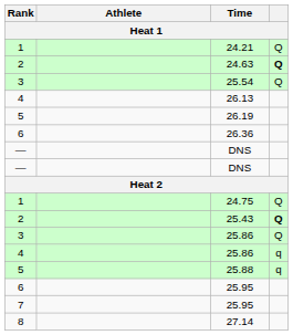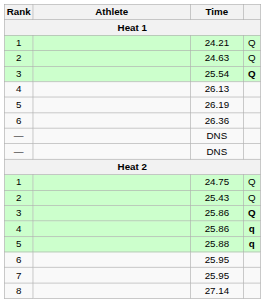24.63 | column 4: bold -> normal
25.54 | column 4: normal -> bold
25.43 | column 4: bold -> normal
3 / 25.86 | column 4: normal -> bold
4 / 25.86 | column 4: normal -> bold
25.88 | column 4: normal -> bold
